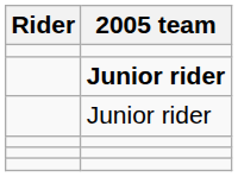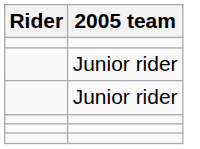row 3 | 2005 team: bold -> normal
